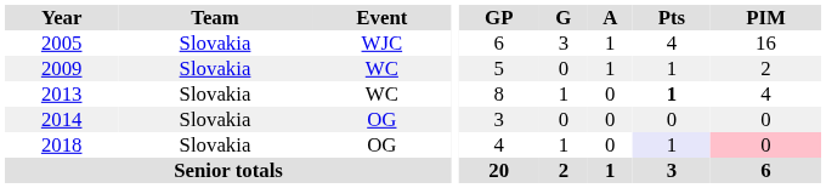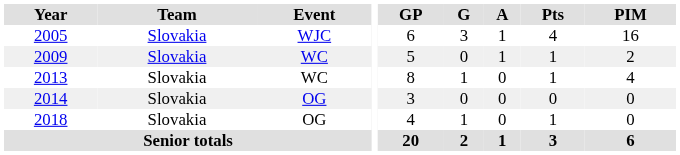2013 | Pts: bold -> normal
2018 | Pts: lavender background -> no background
2018 | PIM: pink background -> no background
